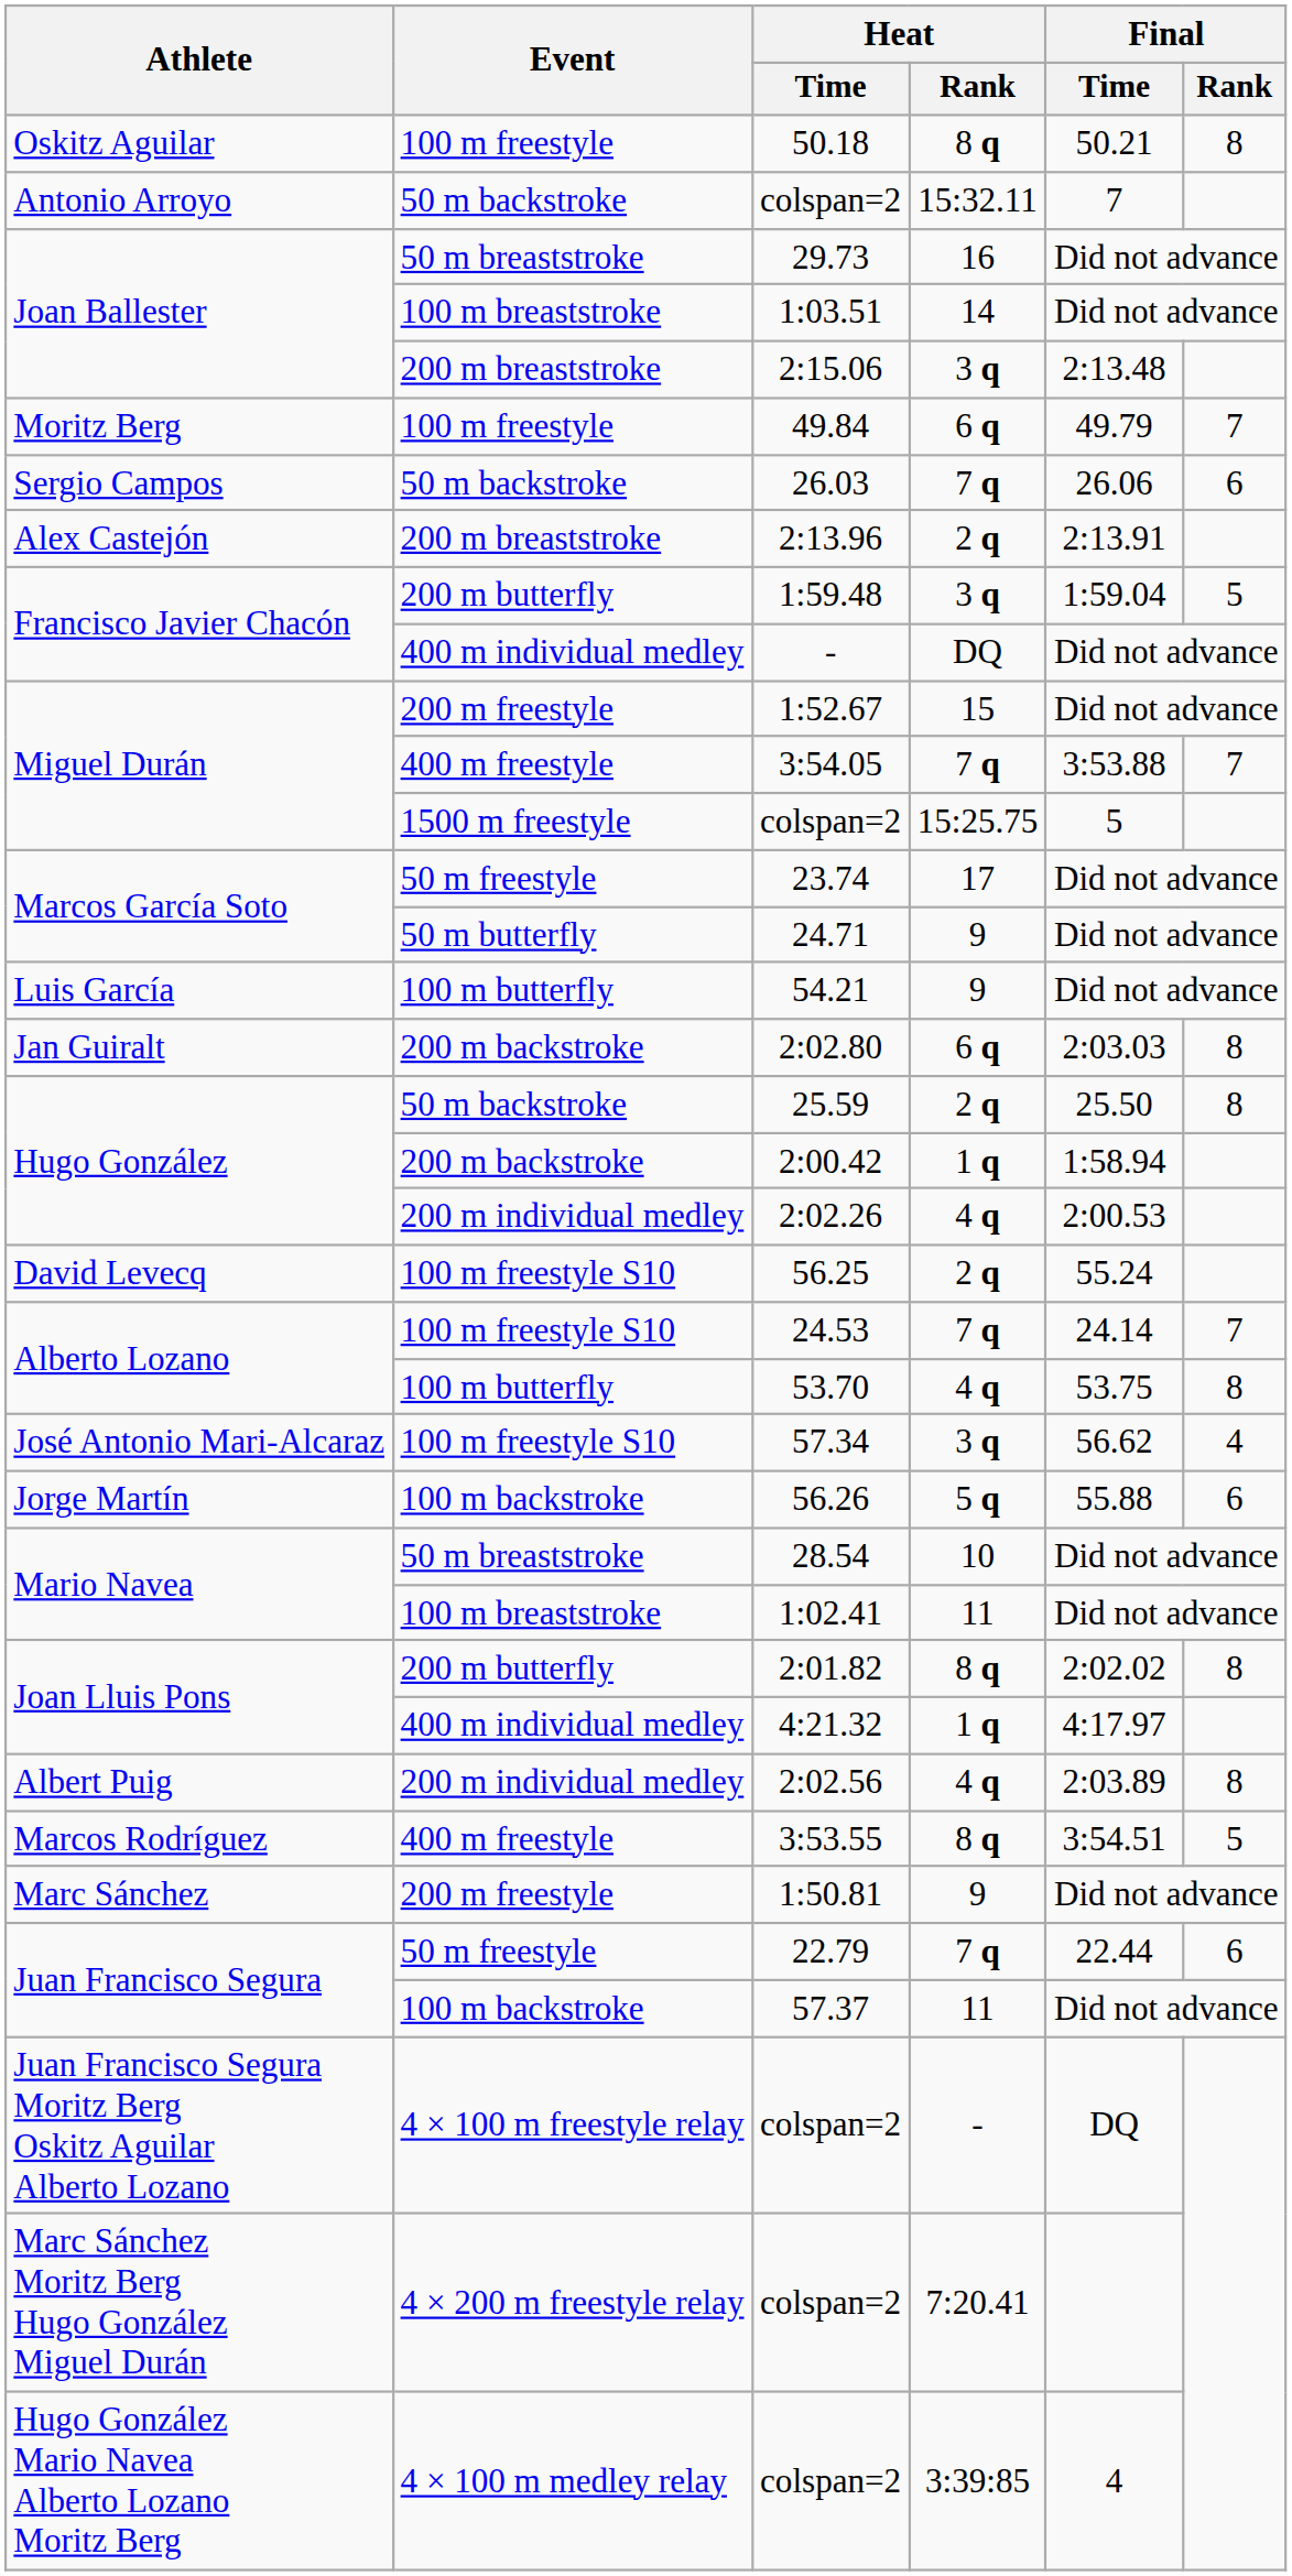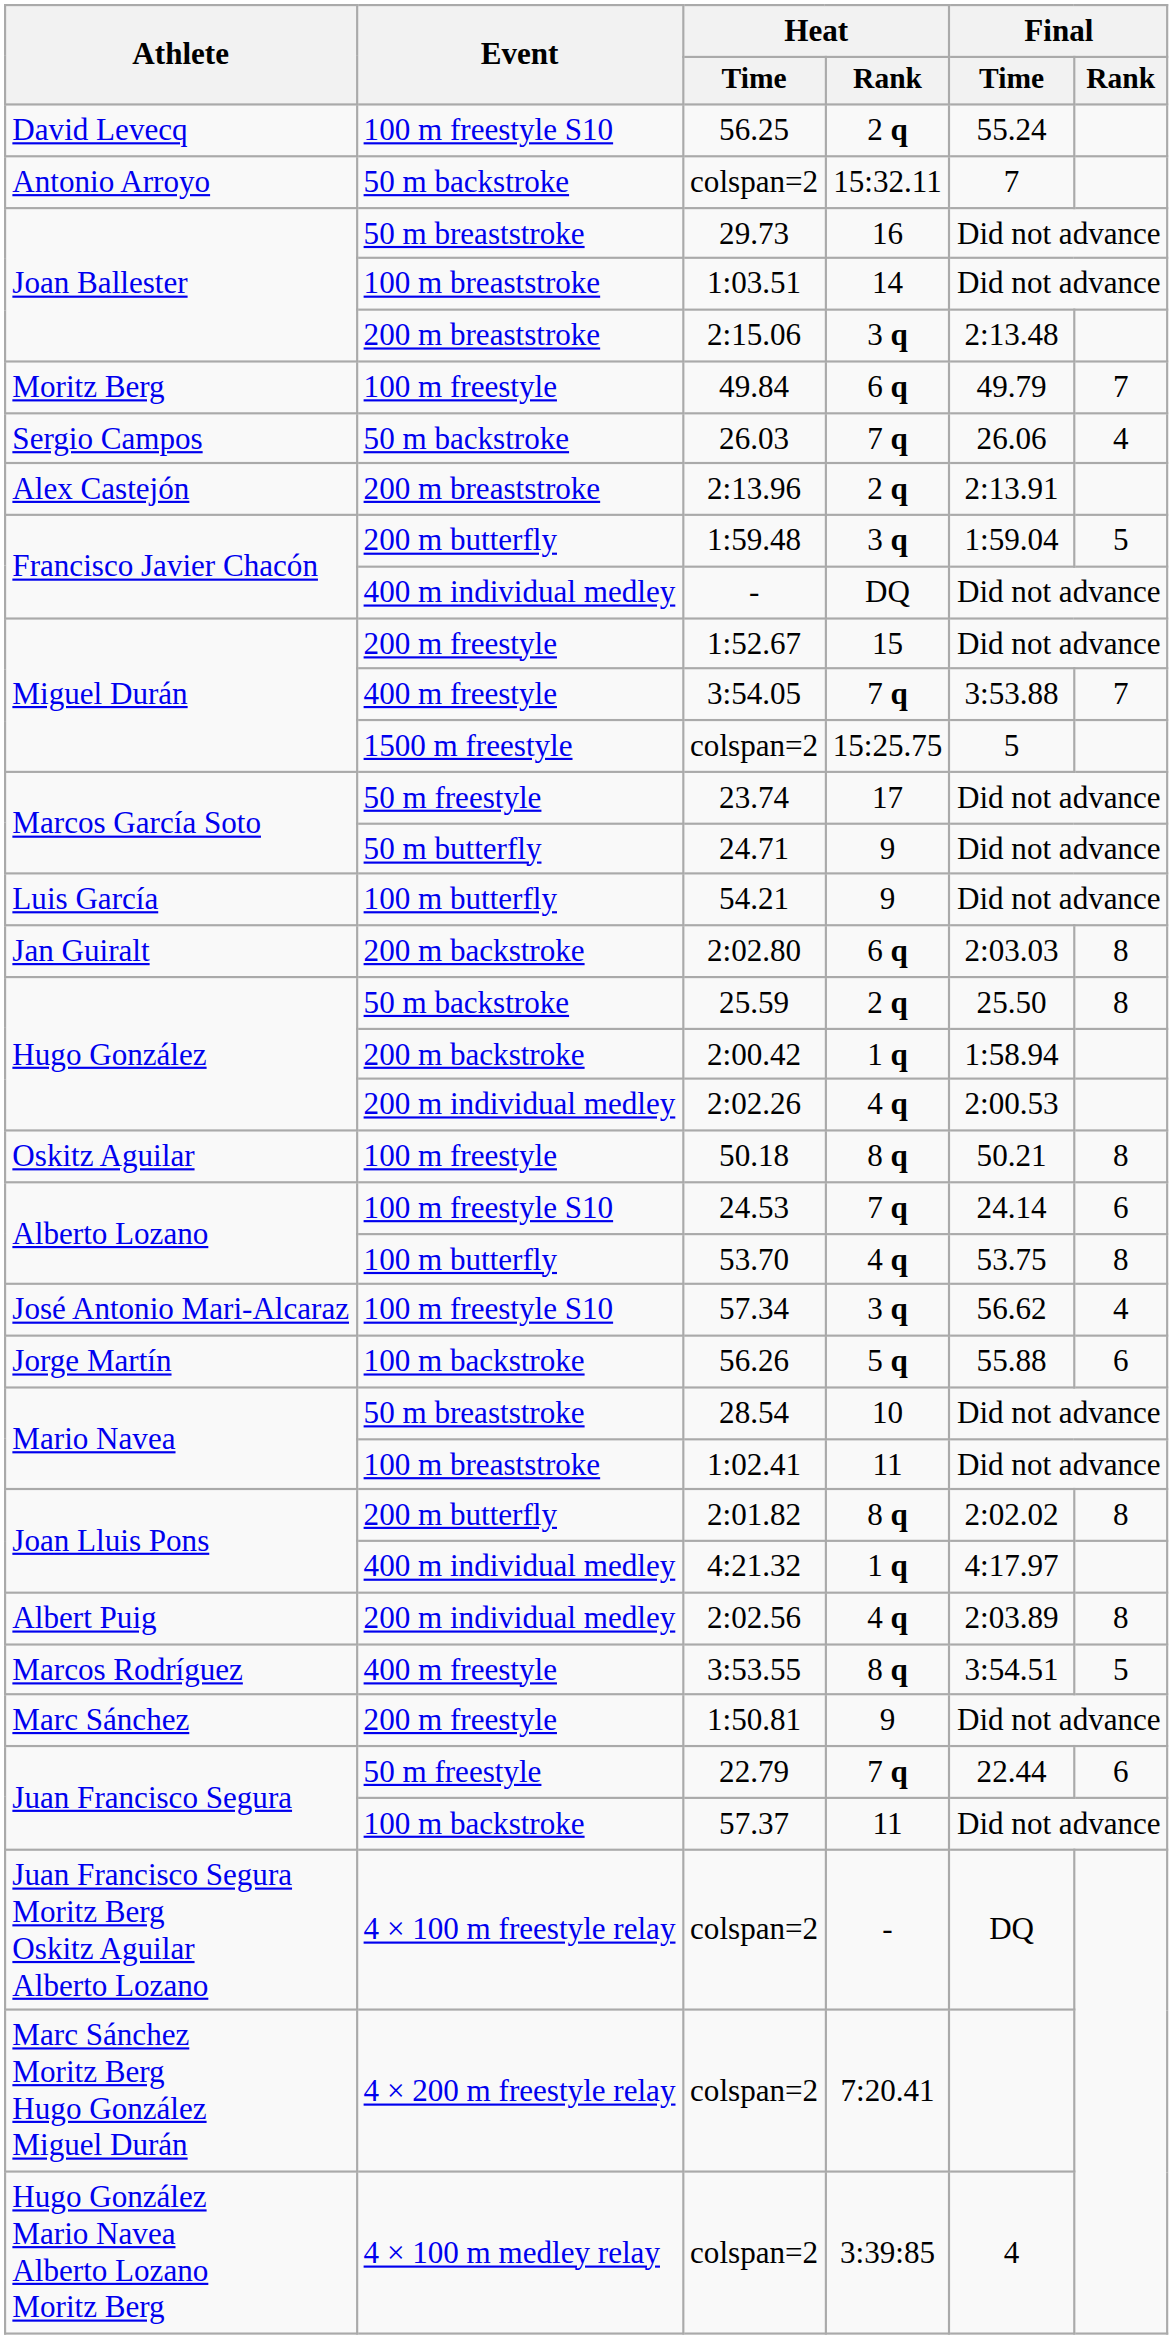rows swapped: 50.18 <-> 56.25
26.03 | Final / Rank: 6 -> 4
24.53 | Final / Rank: 7 -> 6
